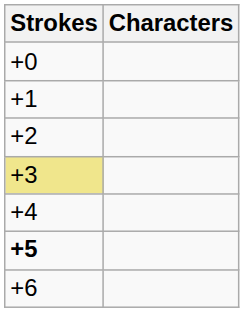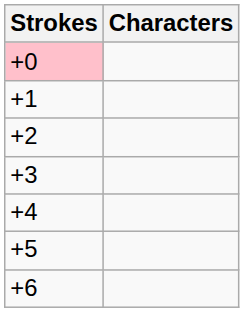+0 | Strokes: no background -> pink background
+3 | Strokes: khaki background -> no background
+5 | Strokes: bold -> normal
